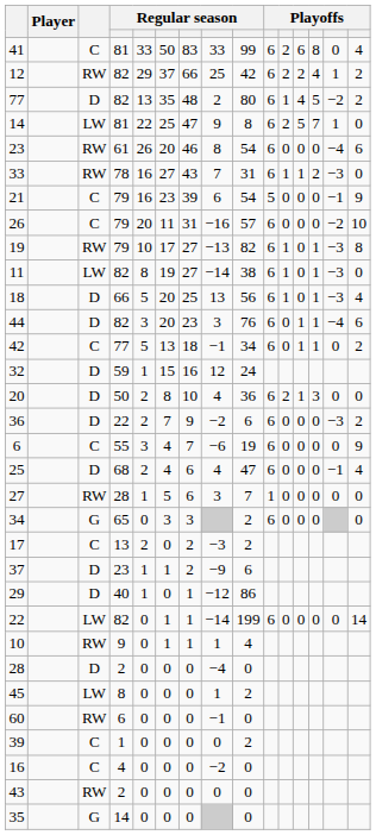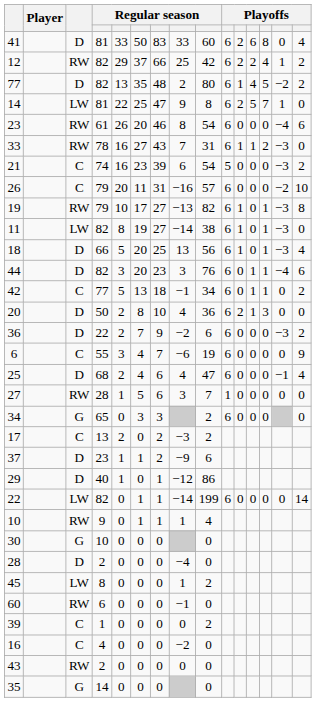41 | column 3: C -> D
41 | column 9: 99 -> 60
21 | column 4: 79 -> 74
21 | column 14: −1 -> −3
21 | column 15: 9 -> 2
- row: 32 | D | 59 | 1 | 15 | 16 | 12 | 24
+ row: 30 | G | 10 | 0 | 0 | 0 | 0
